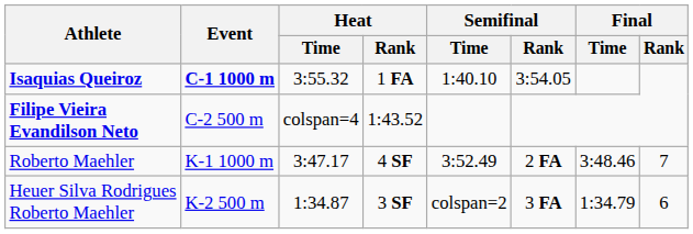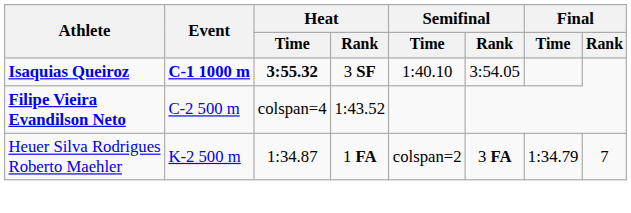Isaquias Queiroz | Heat / Time: normal -> bold
Isaquias Queiroz | Heat / Rank: 1 FA -> 3 SF
- row: Roberto Maehler | K-1 1000 m | 3:47.17 | 4 SF | 3:52.49 | 2 FA | 3:48.46 | 7
Heuer Silva Rodrigues Roberto Maehler | Heat / Rank: 3 SF -> 1 FA
Heuer Silva Rodrigues Roberto Maehler | Final / Rank: 6 -> 7
